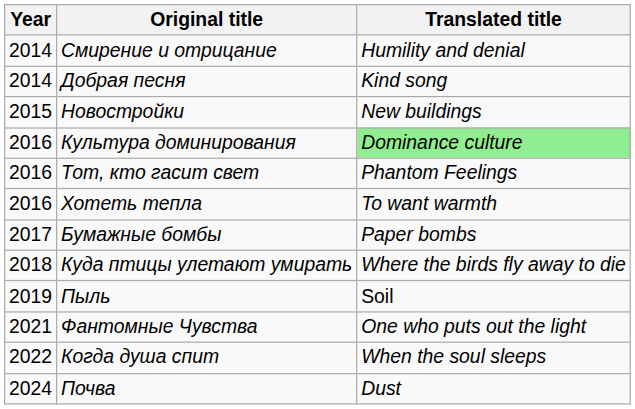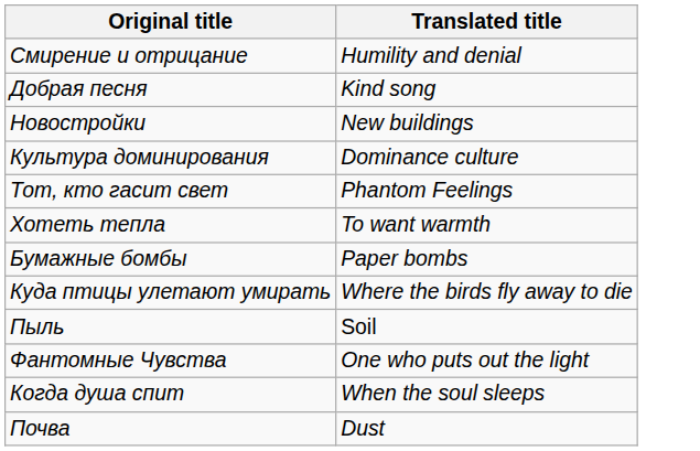- column: Year | 2014 | 2014 | 2015 | 2016 | 2016 | 2016 | 2017 | 2018 | 2019 | 2021 | 2022 | 2024
Культура доминирования | Translated title: lightgreen background -> no background
